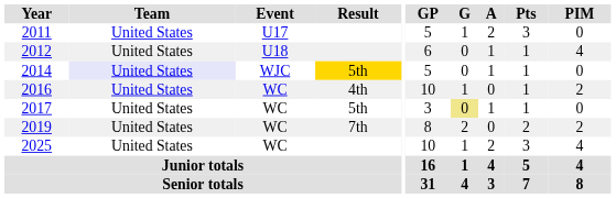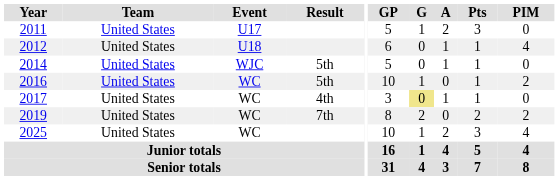2014 | Team: lavender background -> no background
2014 | Result: gold background -> no background
2016 | Result: 4th -> 5th
2017 | Result: 5th -> 4th
